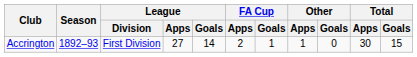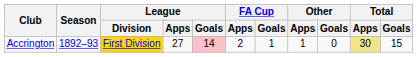Accrington | League / Division: no background -> gold background
Accrington | League / Goals: no background -> pink background
Accrington | Total / Apps: no background -> khaki background
